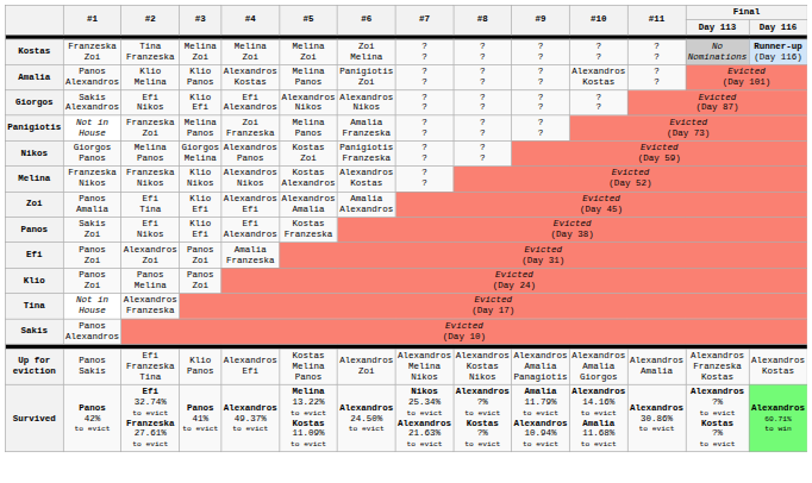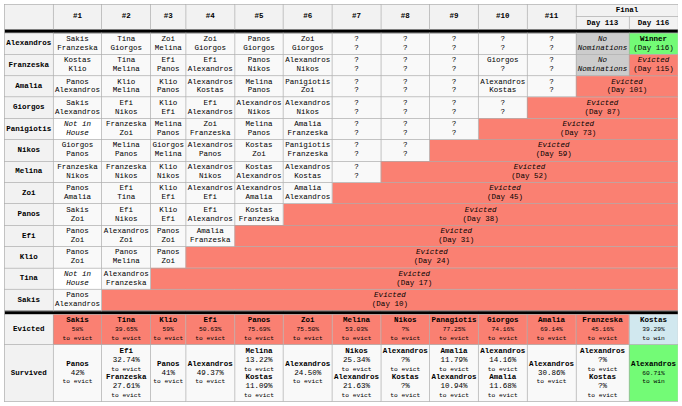+ row: Alexandros | Sakis Franzeska | Tina Giorgos | Zoi Melina | Zoi Giorgos | Panos Giorgos | Zoi Giorgos | ? ? | ? ? | ? ? | ? ? | ? ? | No Nominations | Winner (Day 116)
- row: Kostas | Franzeska Zoi | Tina Franzeska | Melina Zoi | Melina Zoi | Melina Zoi | Zoi Melina | ? ? | ? ? | ? ? | ? ? | ? ? | No Nominations | Runner-up (Day 116)
+ row: Franzeska | Kostas Klio | Tina Melina | Efi Panos | Efi Alexandros | Panos Nikos | Alexandros Nikos | ? ? | ? ? | ? ? | Giorgos ? | ? ? | No Nominations | Evicted (Day 115)
- row: Up for eviction | Panos Sakis | Efi Franzeska Tina | Klio Panos | Alexandros Efi | Kostas Melina Panos | Alexandros Zoi | Alexandros Melina Nikos | Alexandros Kostas Nikos | Alexandros Amalia Panagiotis | Alexandros Amalia Giorgos | Alexandros Amalia | Alexandros Franzeska Kostas | Alexandros Kostas
+ row: Evicted | Sakis 58% to evict | Tina 39.65% to evict | Klio 59% to evict | Efi 50.63% to evict | Panos 75.69% to evict | Zoi 75.50% to evict | Melina 53.03% to evict | Nikos ?% to evict | Panagiotis 77.25% to evict | Giorgos 74.16% to evict | Amalia 69.14% to evict | Franzeska 45.16% to evict | Kostas 39.29% to win
